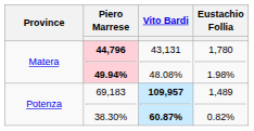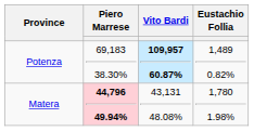rows swapped: Potenza <-> Matera
